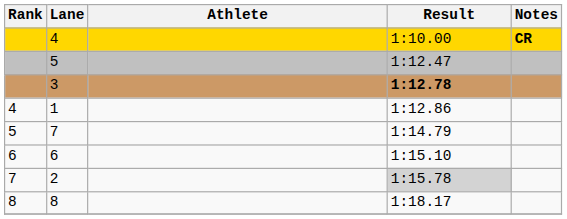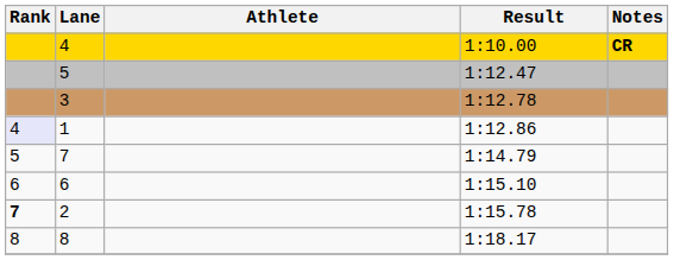3 | Result: bold -> normal
1 | Rank: no background -> lavender background
2 | Rank: normal -> bold
2 | Result: lightgrey background -> no background
